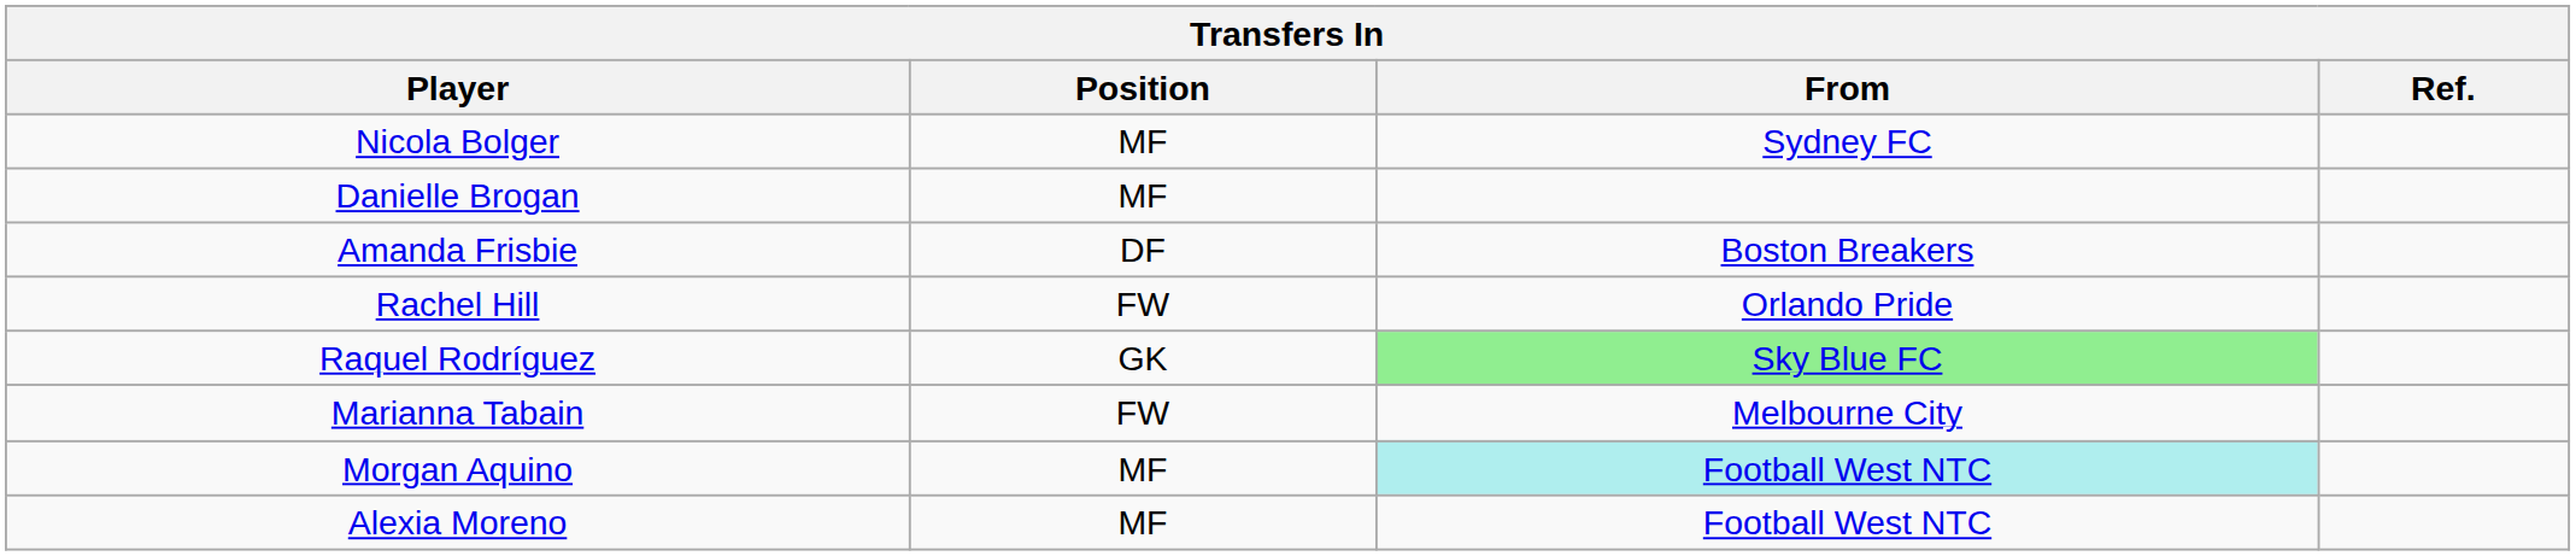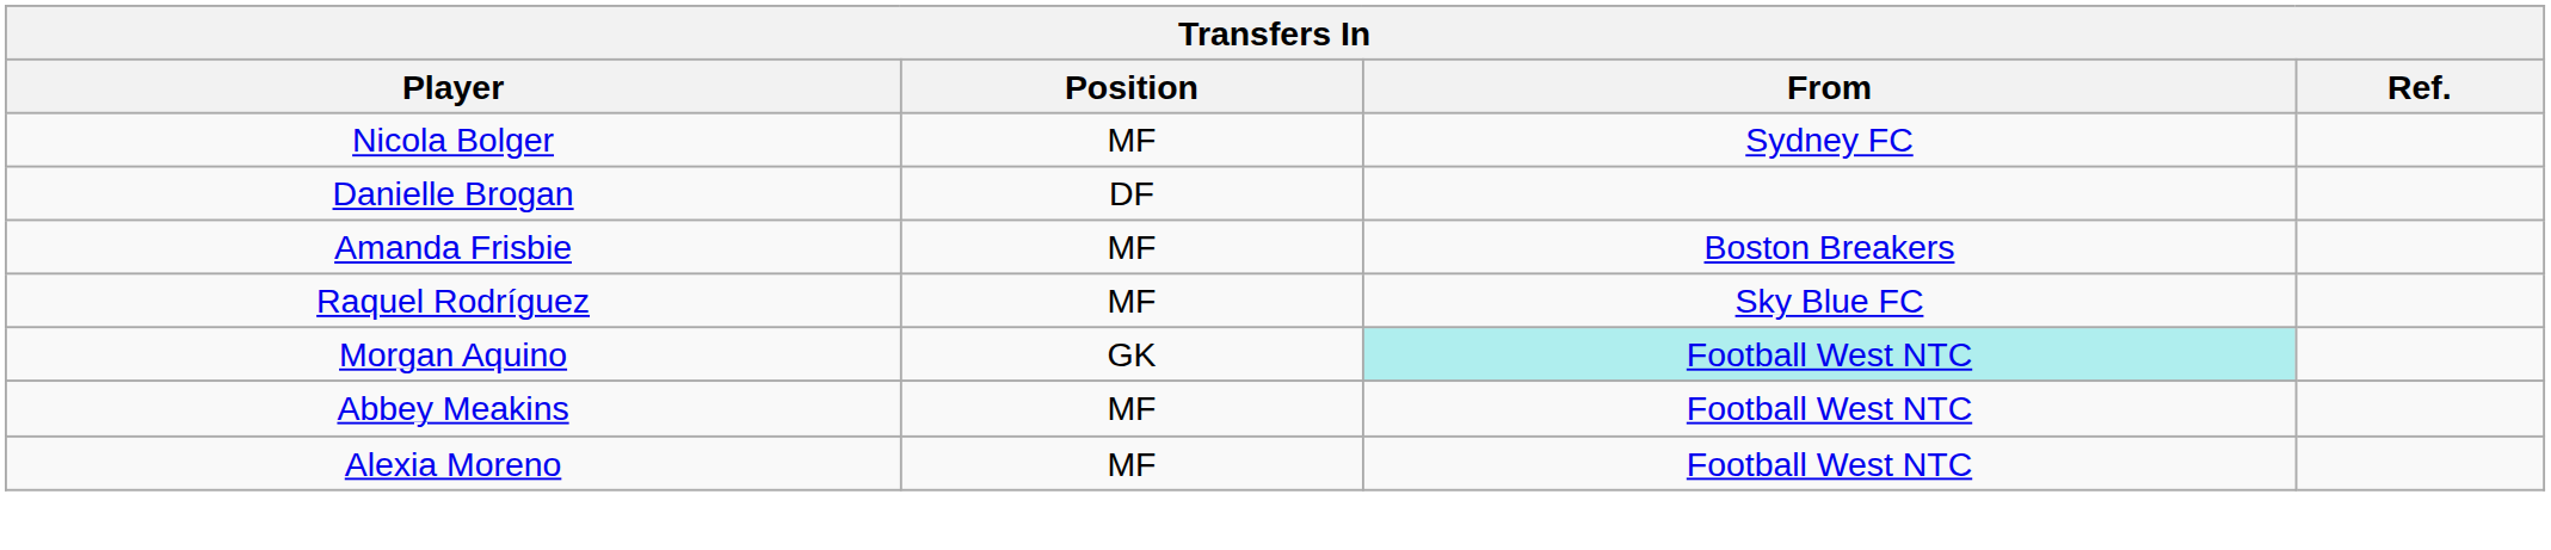Danielle Brogan | Position: MF -> DF
Amanda Frisbie | Position: DF -> MF
- row: Rachel Hill | FW | Orlando Pride
Raquel Rodríguez | Position: GK -> MF
Raquel Rodríguez | From: lightgreen background -> no background
- row: Marianna Tabain | FW | Melbourne City
Morgan Aquino | Position: MF -> GK
+ row: Abbey Meakins | MF | Football West NTC
